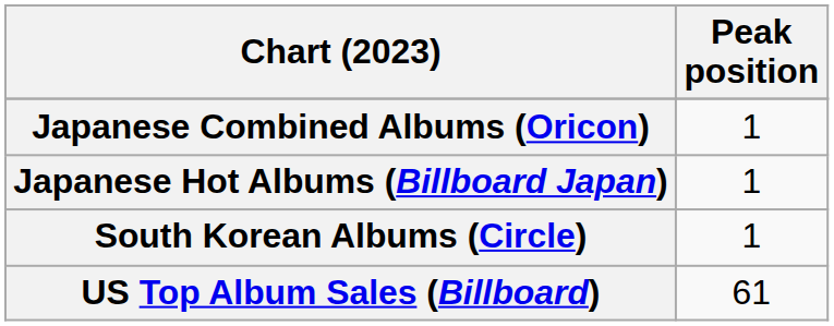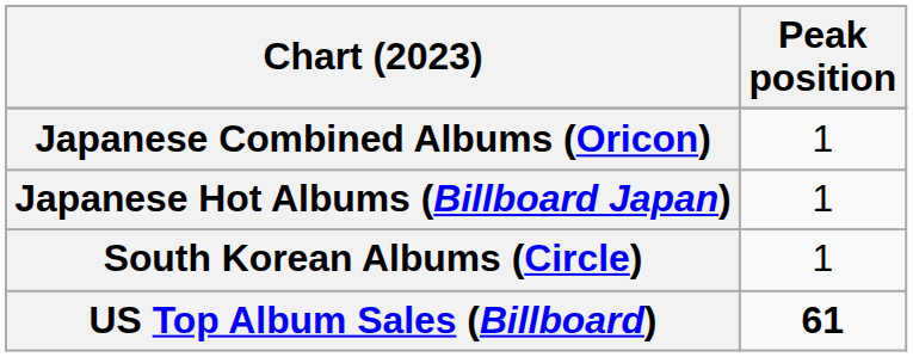US Top Album Sales (Billboard) | Peak position: normal -> bold
